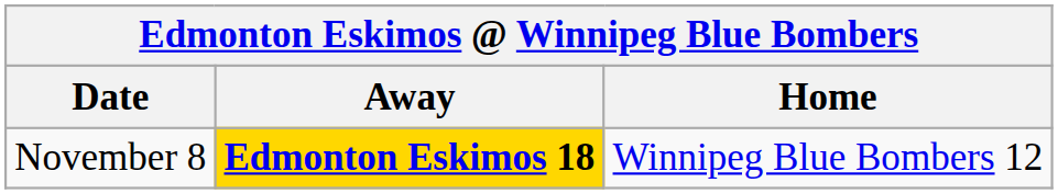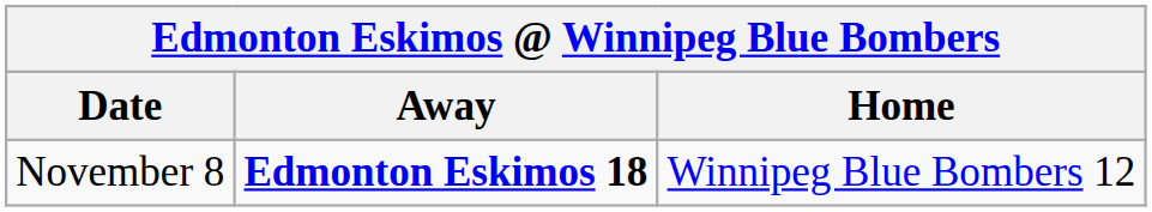November 8 | Away: gold background -> no background
